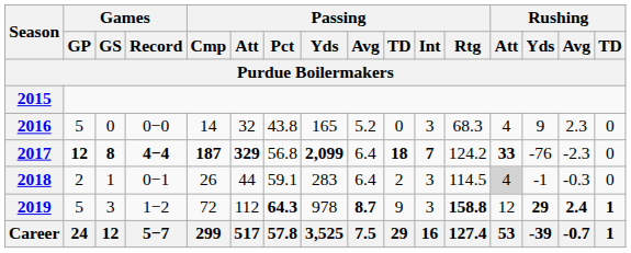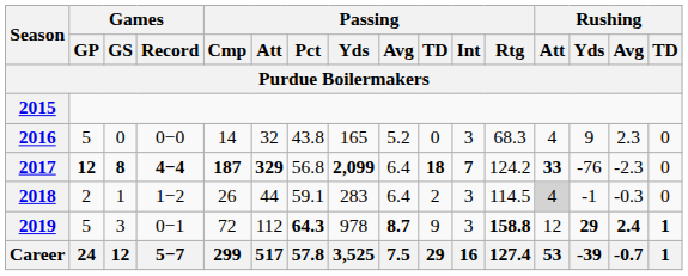2018 | Games / Record / Purdue Boilermakers: 0−1 -> 1−2
2019 | Games / Record / Purdue Boilermakers: 1−2 -> 0−1
